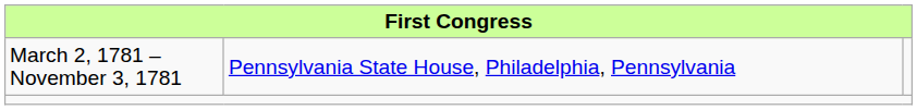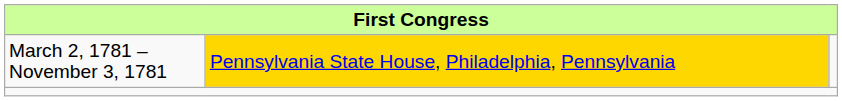March 2, 1781 –November 3, 1781 | column 2: no background -> gold background
